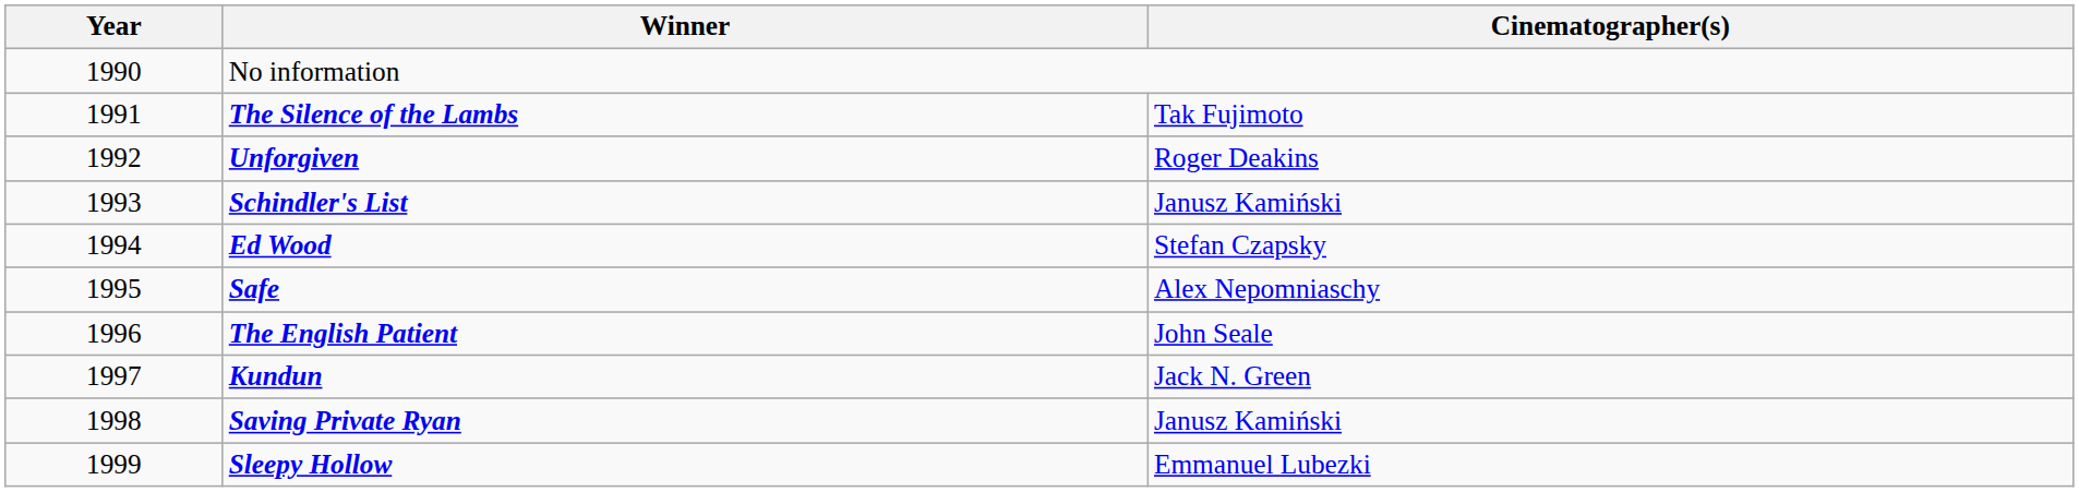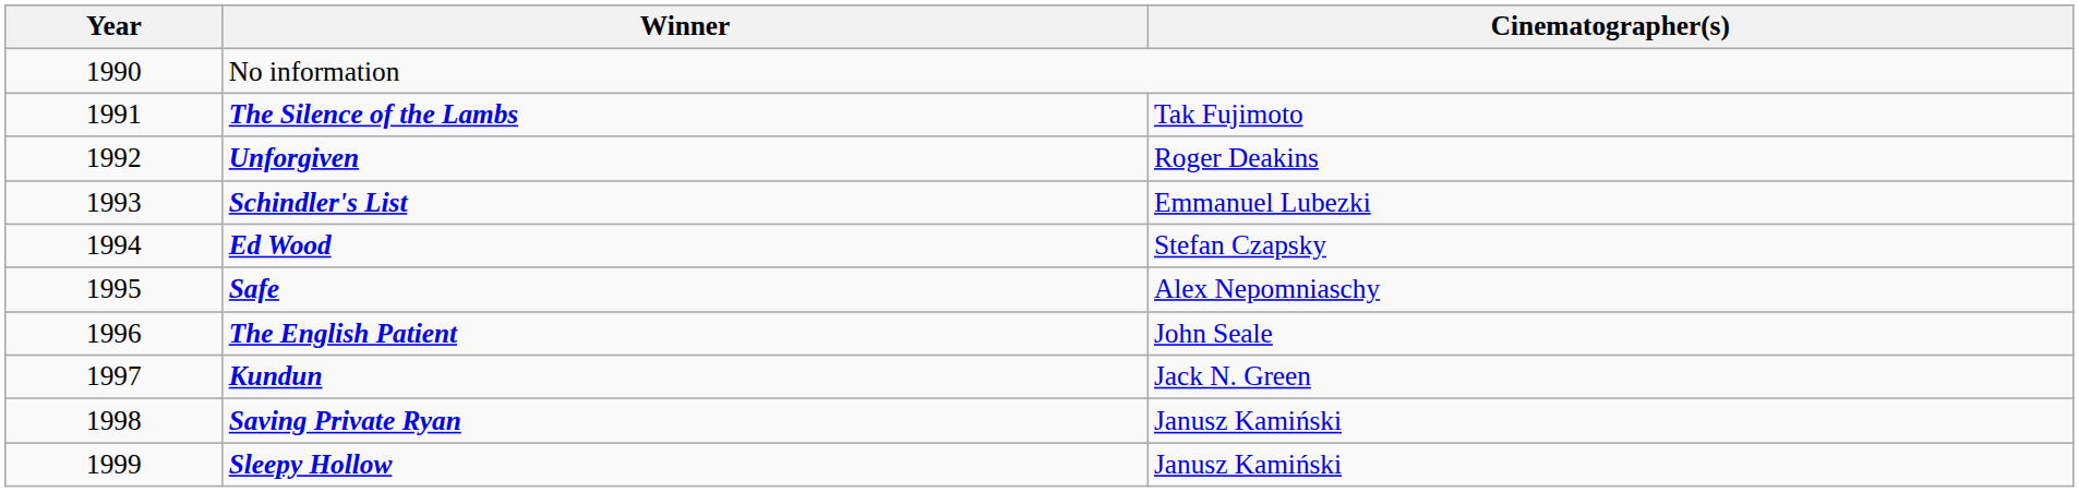Schindler's List | Cinematographer(s): Janusz Kamiński -> Emmanuel Lubezki
Sleepy Hollow | Cinematographer(s): Emmanuel Lubezki -> Janusz Kamiński
